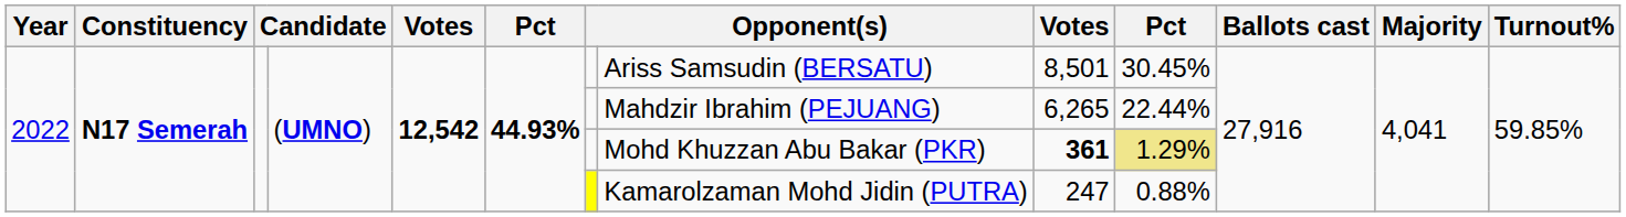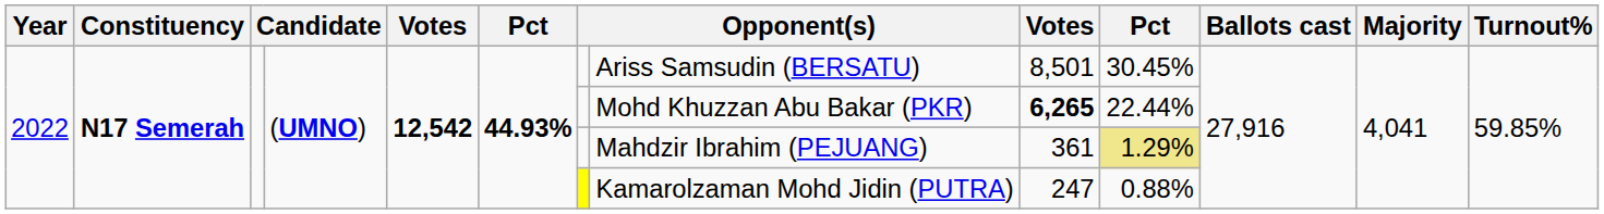row 3 | column 8: Mahdzir Ibrahim (PEJUANG) -> Mohd Khuzzan Abu Bakar (PKR)
row 3 | column 9: normal -> bold
row 4 | column 8: Mohd Khuzzan Abu Bakar (PKR) -> Mahdzir Ibrahim (PEJUANG)
row 4 | column 9: bold -> normal
